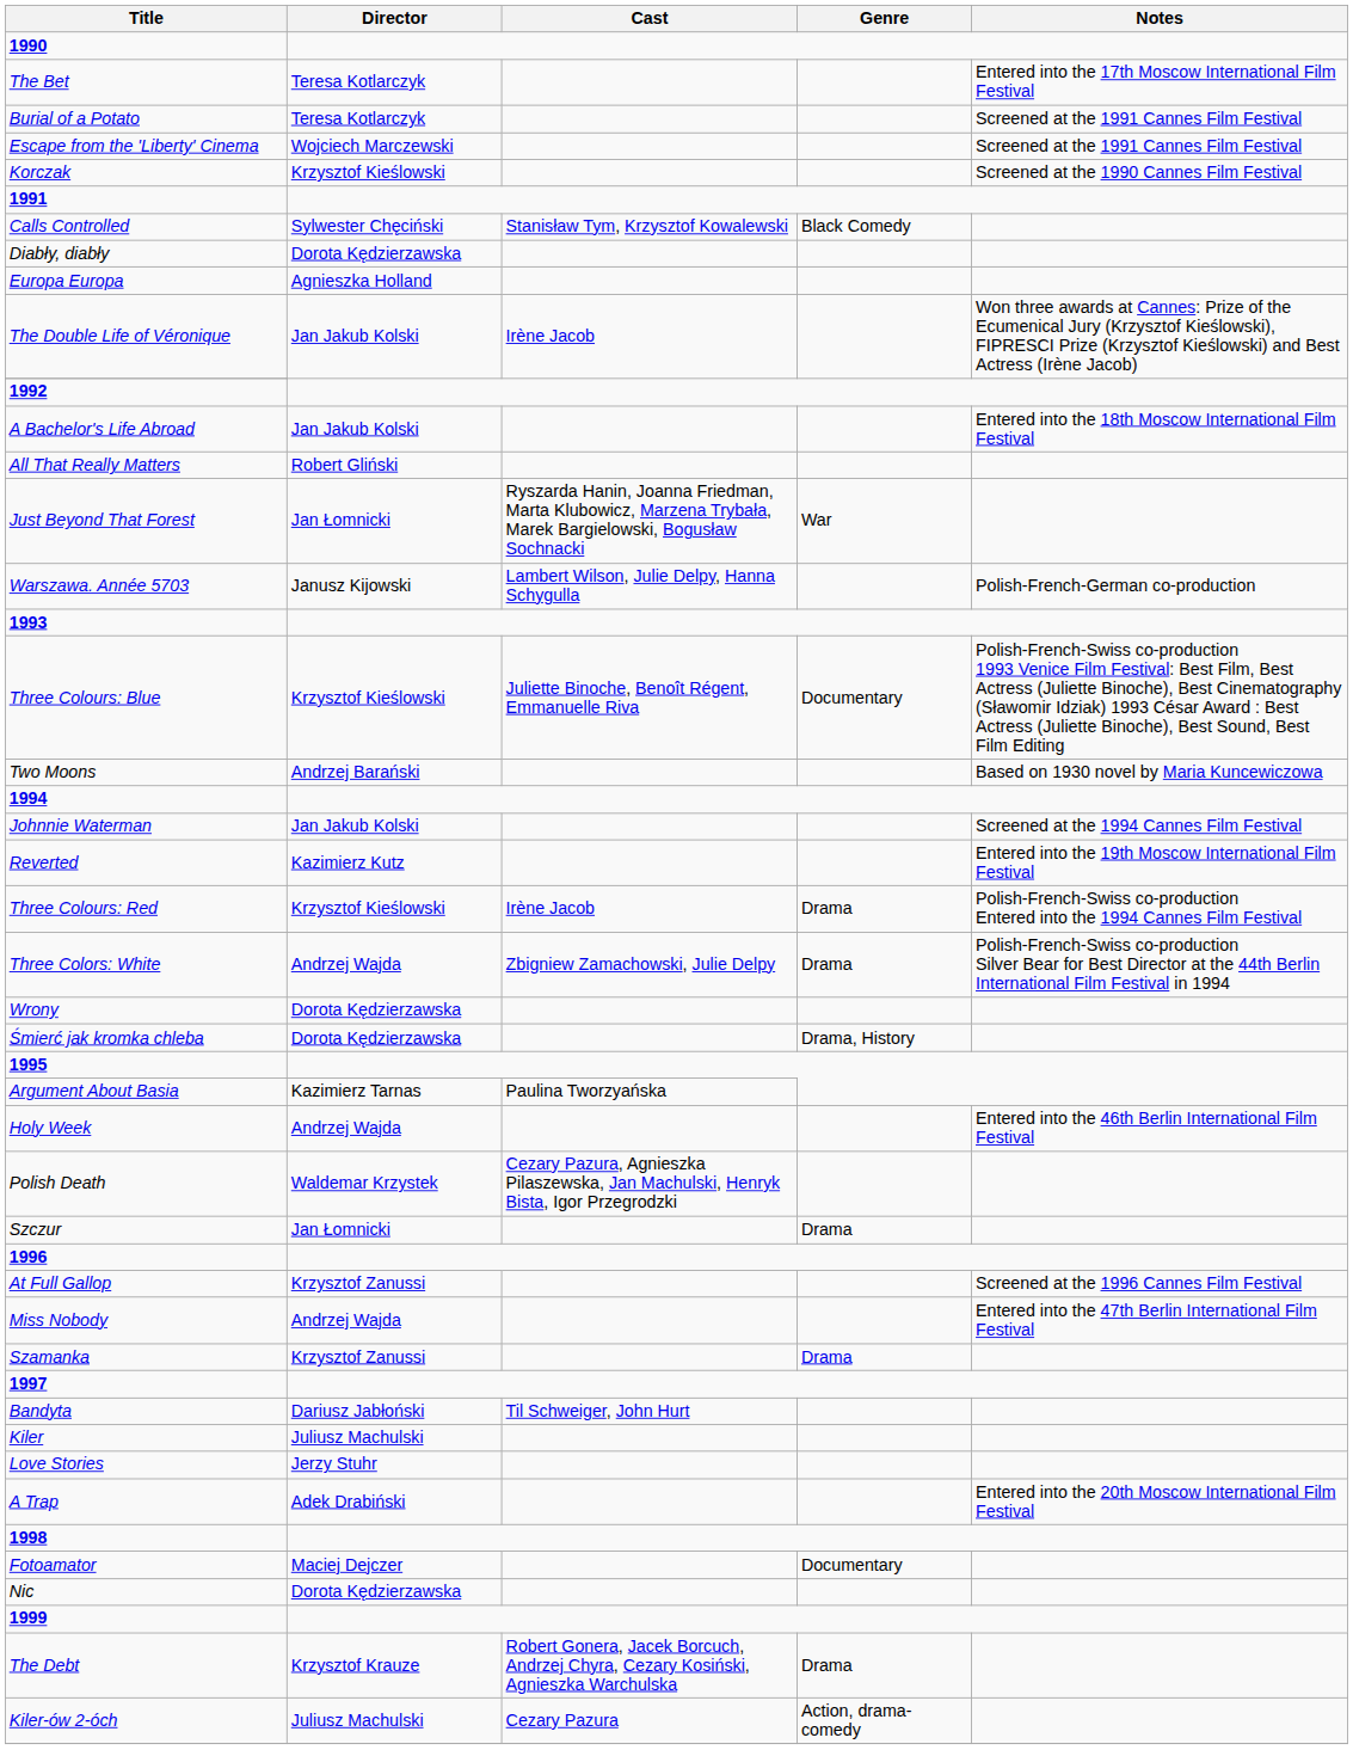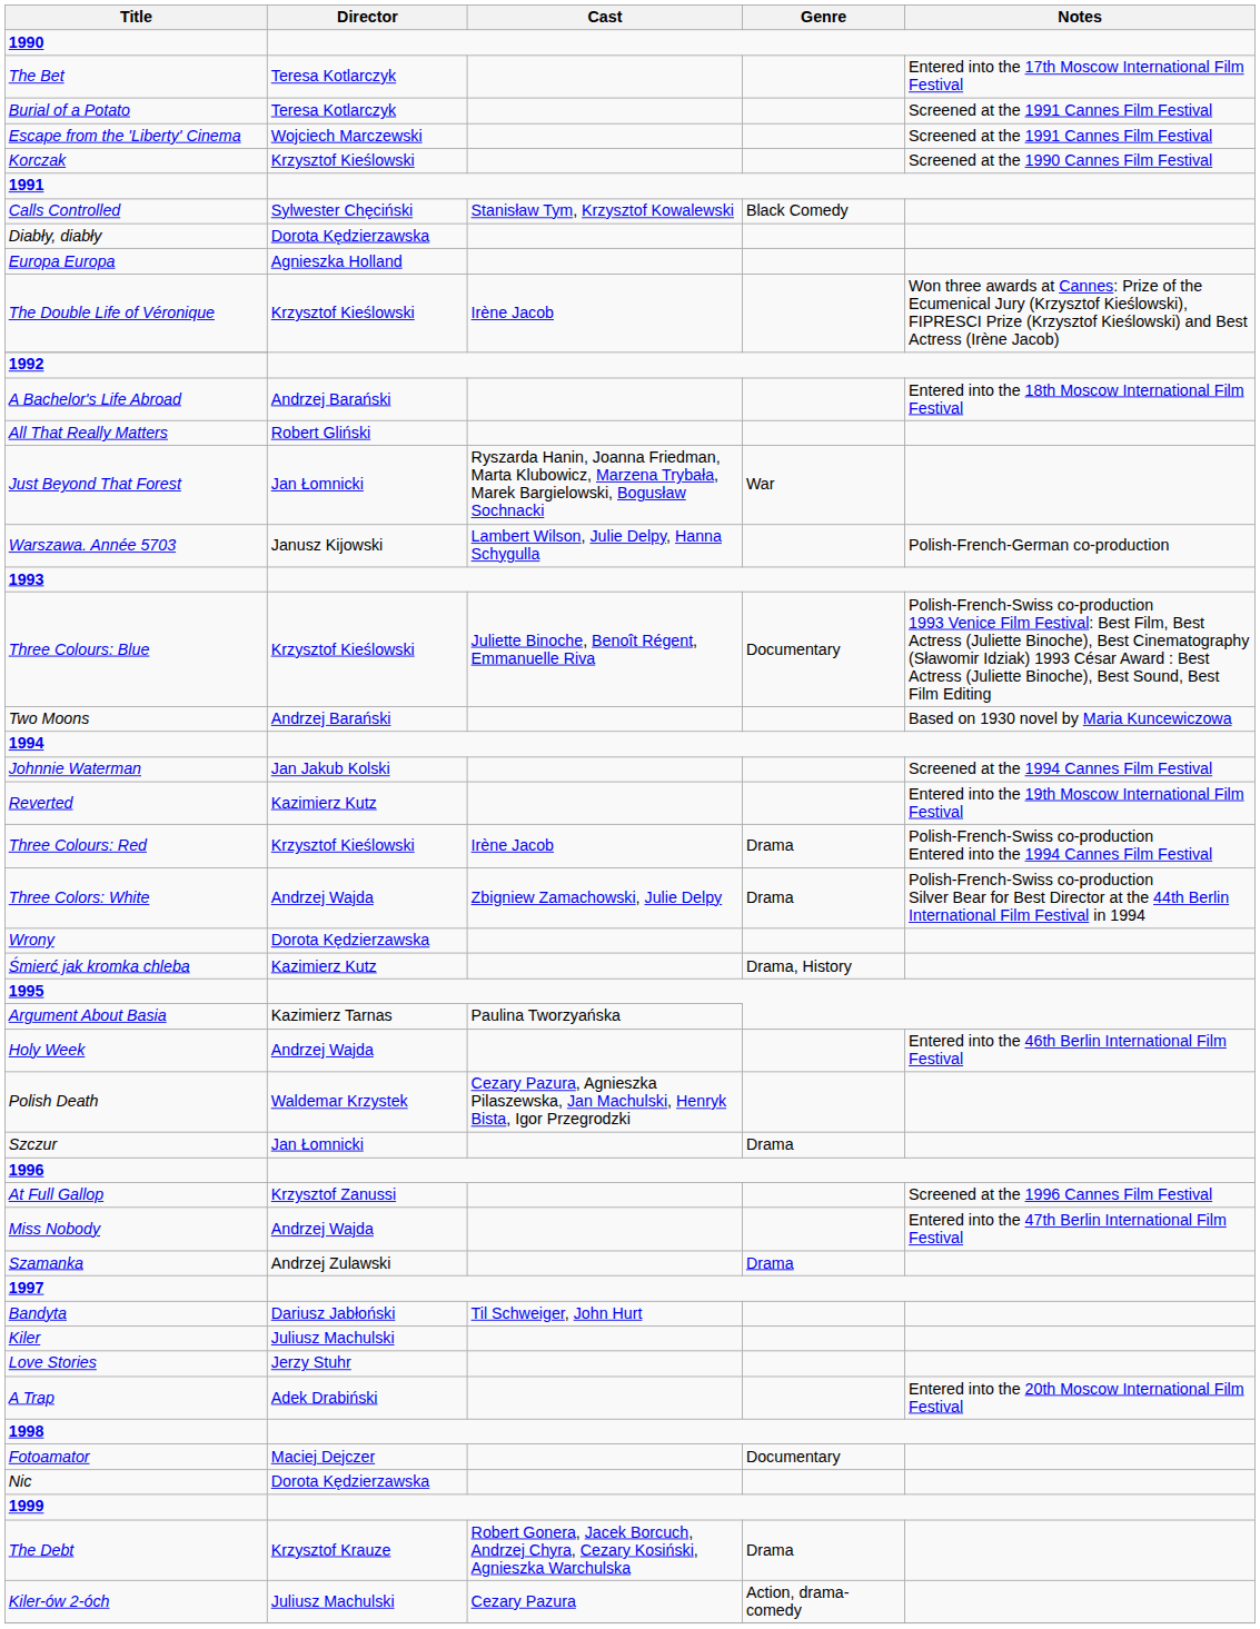The Double Life of Véronique | Director: Jan Jakub Kolski -> Krzysztof Kieślowski
A Bachelor's Life Abroad | Director: Jan Jakub Kolski -> Andrzej Barański
Śmierć jak kromka chleba | Director: Dorota Kędzierzawska -> Kazimierz Kutz
Szamanka | Director: Krzysztof Zanussi -> Andrzej Zulawski
